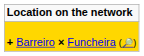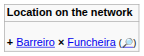row 2 | column 1: gold background -> no background
